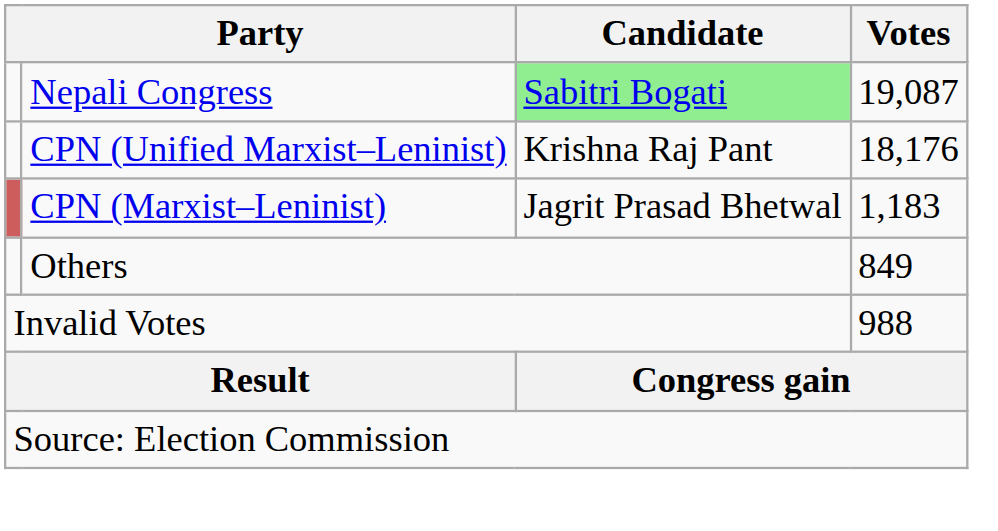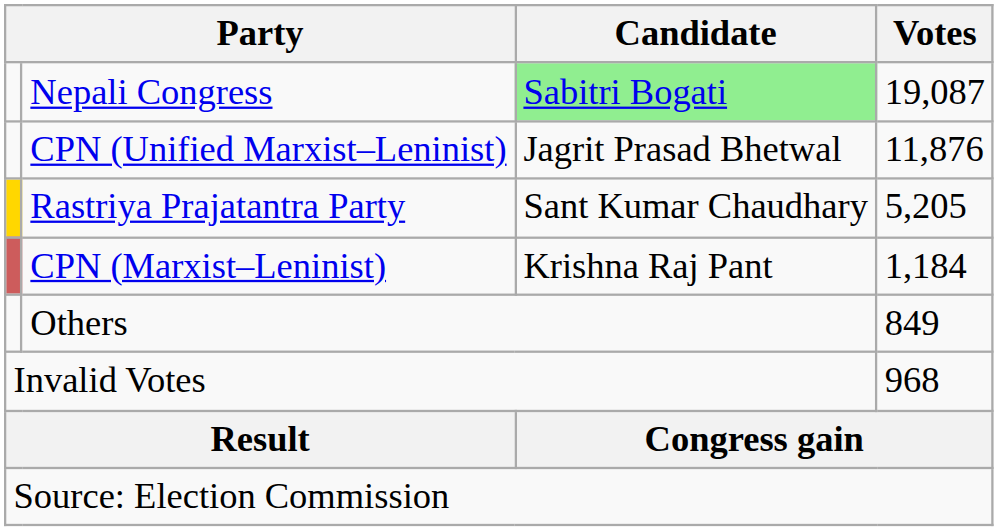CPN (Unified Marxist–Leninist) | Candidate: Krishna Raj Pant -> Jagrit Prasad Bhetwal
CPN (Unified Marxist–Leninist) | Votes: 18,176 -> 11,876
+ row: Rastriya Prajatantra Party | Sant Kumar Chaudhary | 5,205
CPN (Marxist–Leninist) | Candidate: Jagrit Prasad Bhetwal -> Krishna Raj Pant
CPN (Marxist–Leninist) | Votes: 1,183 -> 1,184
Invalid Votes | Votes: 988 -> 968
